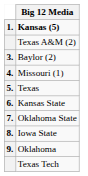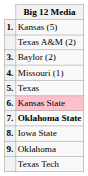Kansas (5) | Big 12 Media: bold -> normal
Kansas State | Big 12 Media: no background -> pink background
Oklahoma State | Big 12 Media: normal -> bold
